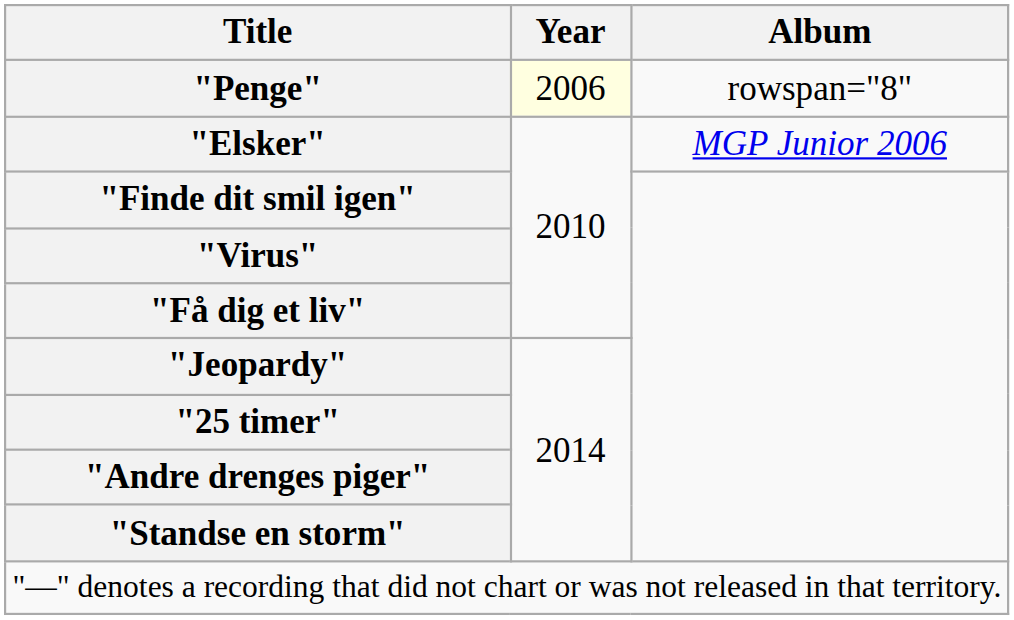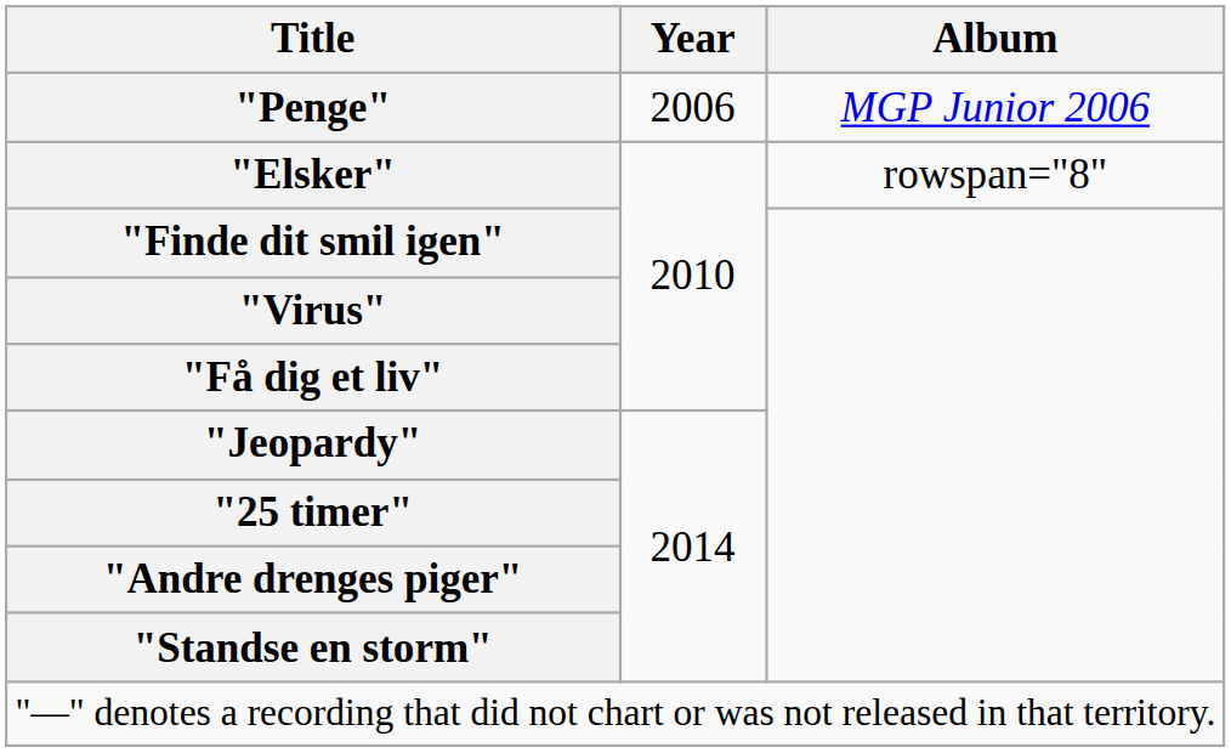"Penge" | Year: lightyellow background -> no background
"Penge" | Album: rowspan="8" -> MGP Junior 2006
"Elsker" | Album: MGP Junior 2006 -> rowspan="8"
